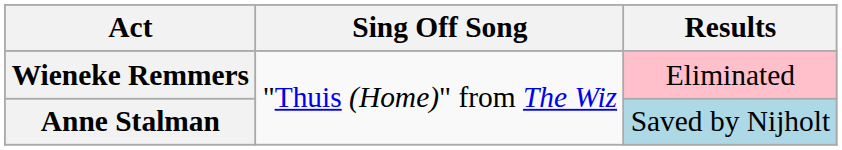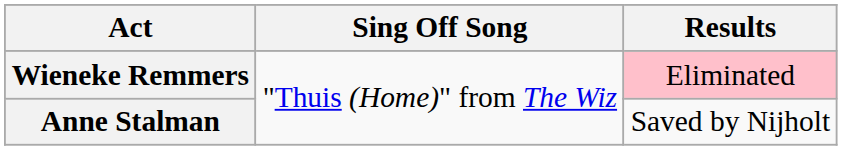Anne Stalman | Results: lightblue background -> no background
